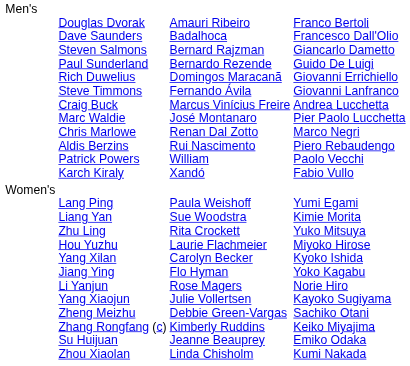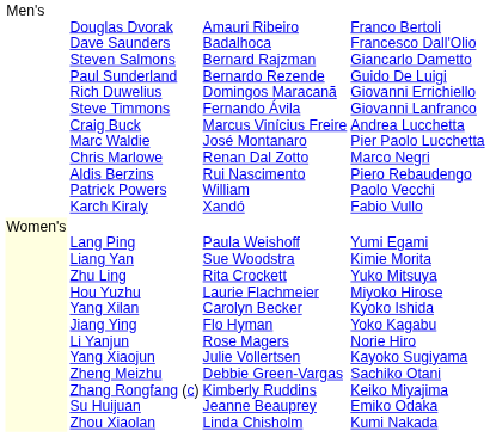Women's | column 1: no background -> lightyellow background
